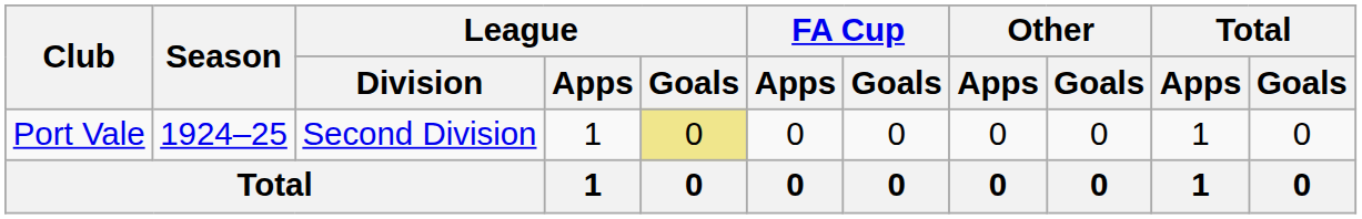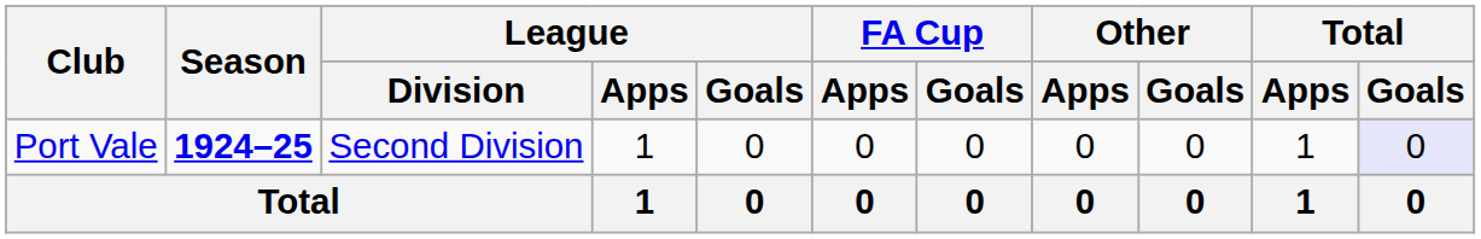Port Vale | Season: normal -> bold
Port Vale | League / Goals: khaki background -> no background
Port Vale | Total / Goals: no background -> lavender background
